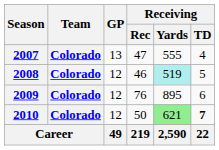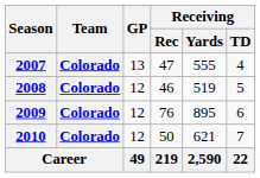2008 | Receiving / Yards: paleturquoise background -> no background
2010 | Receiving / Yards: lightgreen background -> no background
2010 | Receiving / TD: bold -> normal
